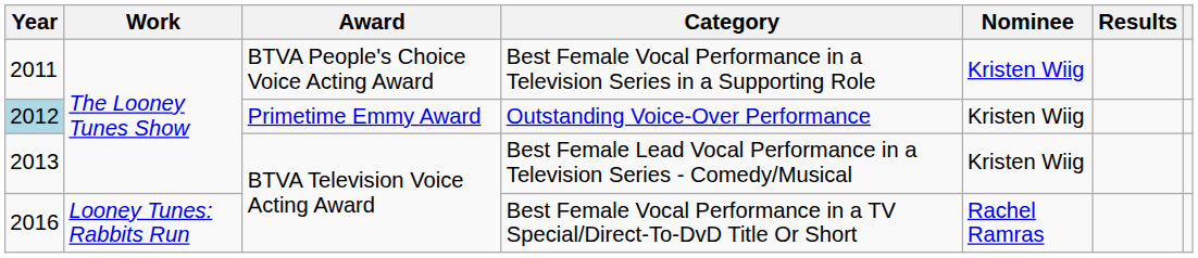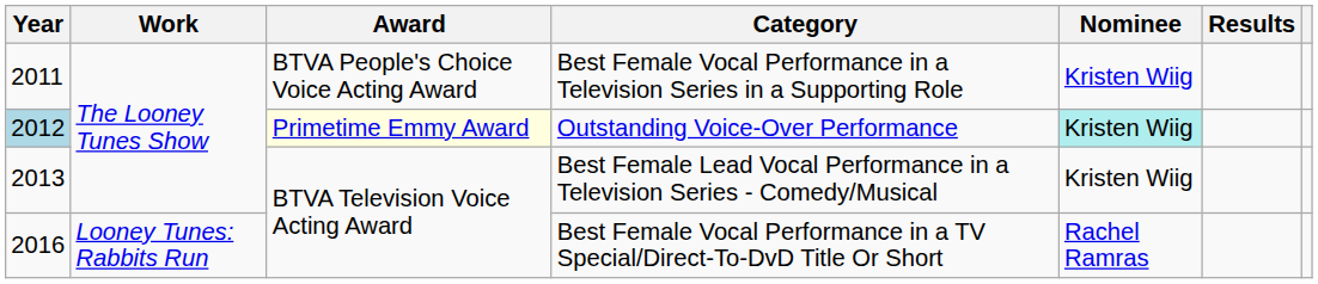Outstanding Voice-Over Performance | Award: no background -> lightyellow background
Outstanding Voice-Over Performance | Nominee: no background -> paleturquoise background
